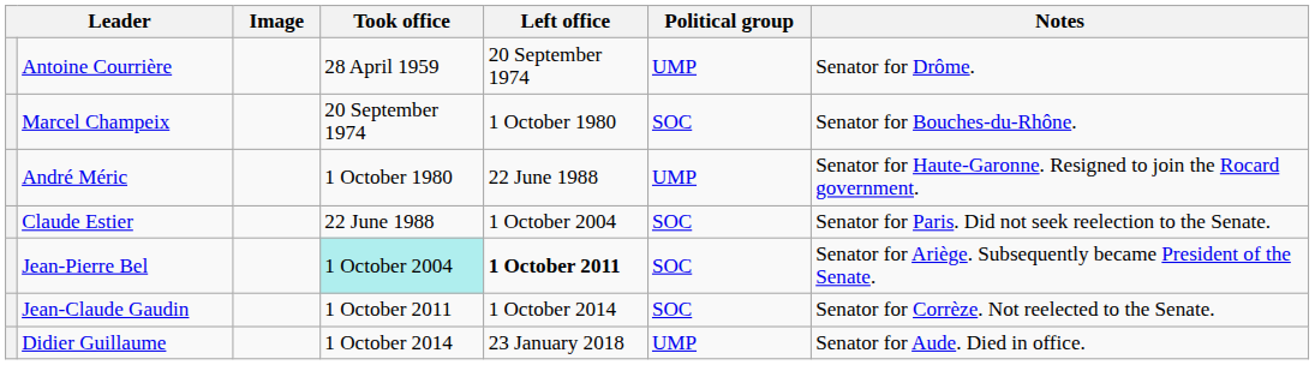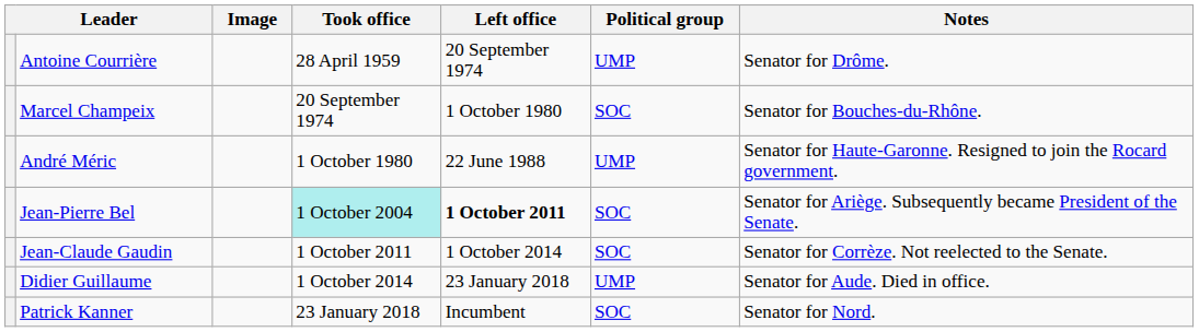- row: Claude Estier | 22 June 1988 | 1 October 2004 | SOC | Senator for Paris. Did not seek reelection to the Senate.
+ row: Patrick Kanner | 23 January 2018 | Incumbent | SOC | Senator for Nord.
